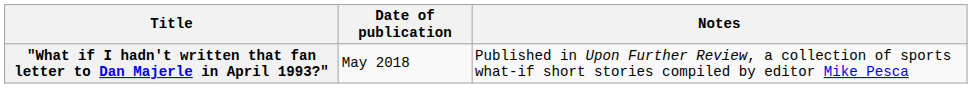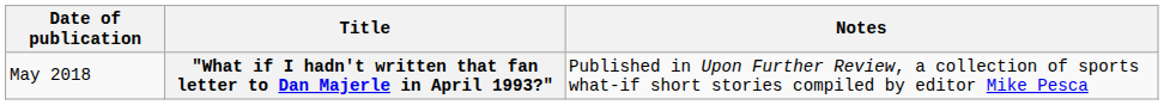columns swapped: Title <-> Date of publication
